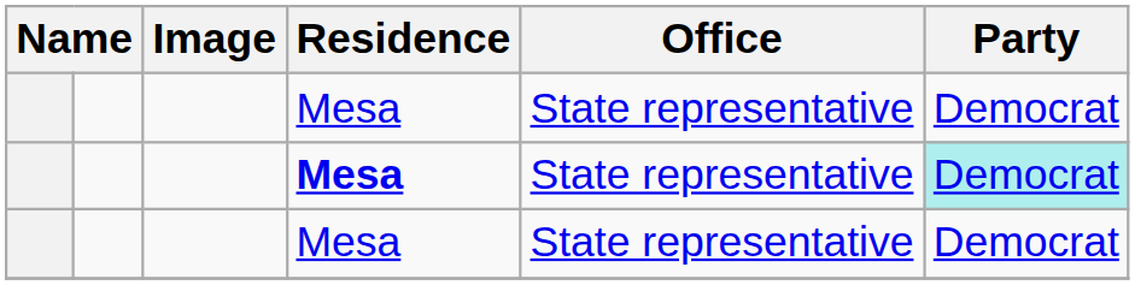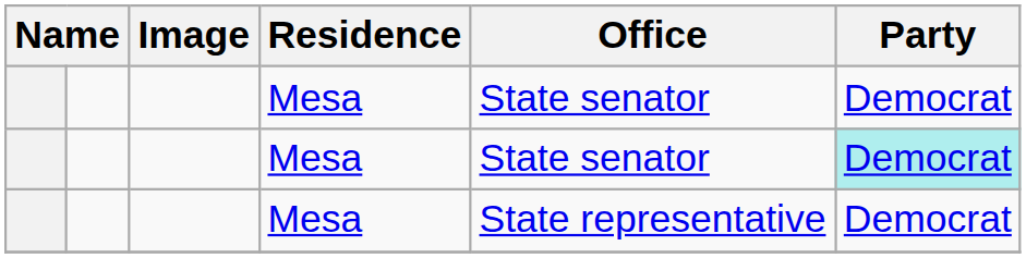row 2 | Office: State representative -> State senator
row 3 | Residence: bold -> normal
row 3 | Office: State representative -> State senator
